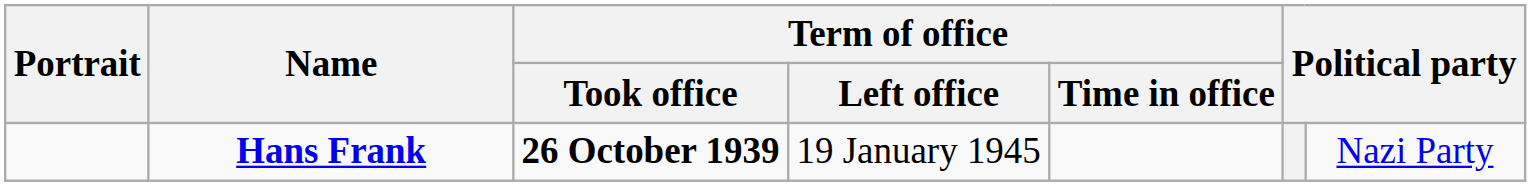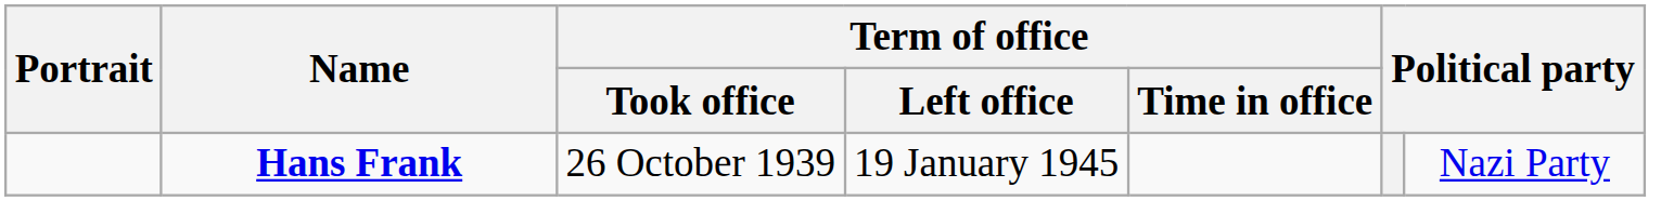Hans Frank | Term of office / Took office: bold -> normal
